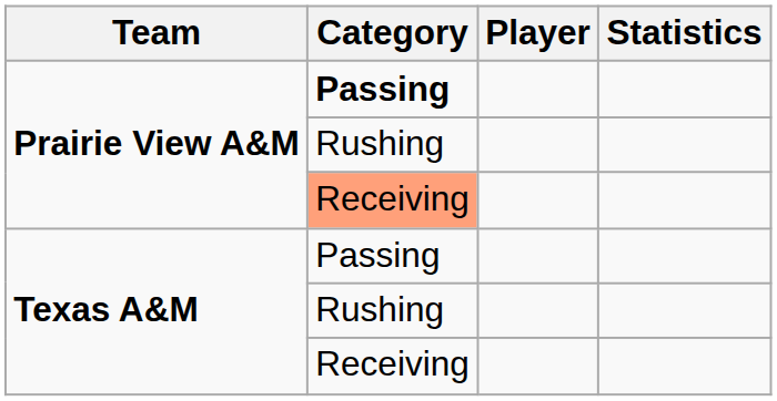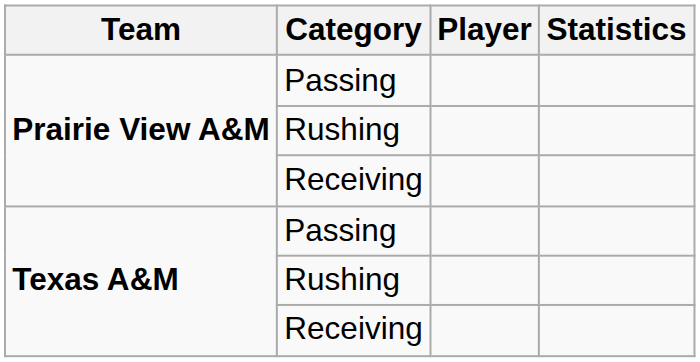Prairie View A&M / Passing | Category: bold -> normal
Prairie View A&M / Receiving | Category: lightsalmon background -> no background
